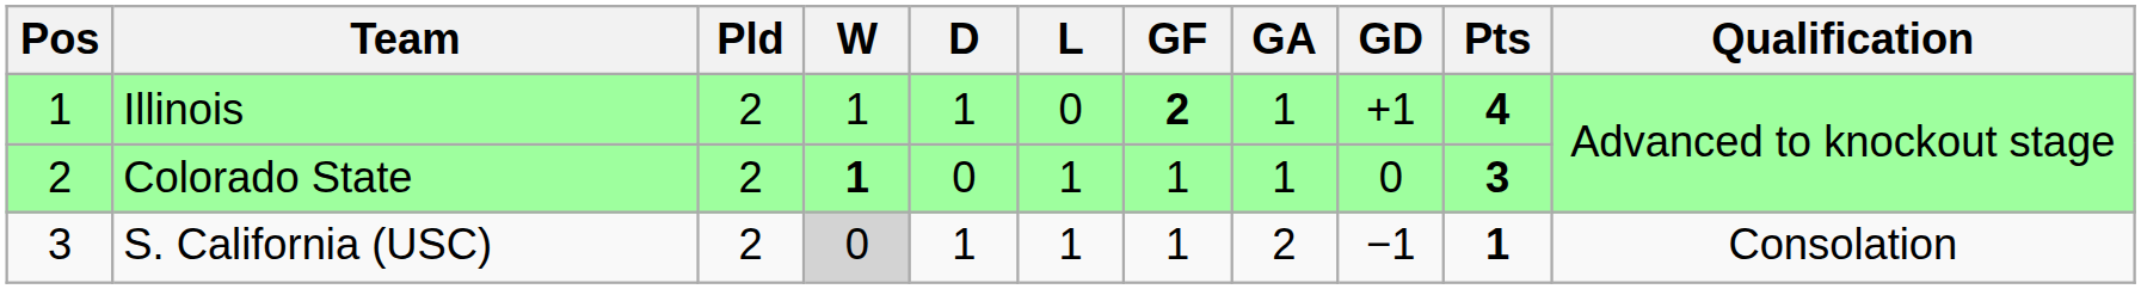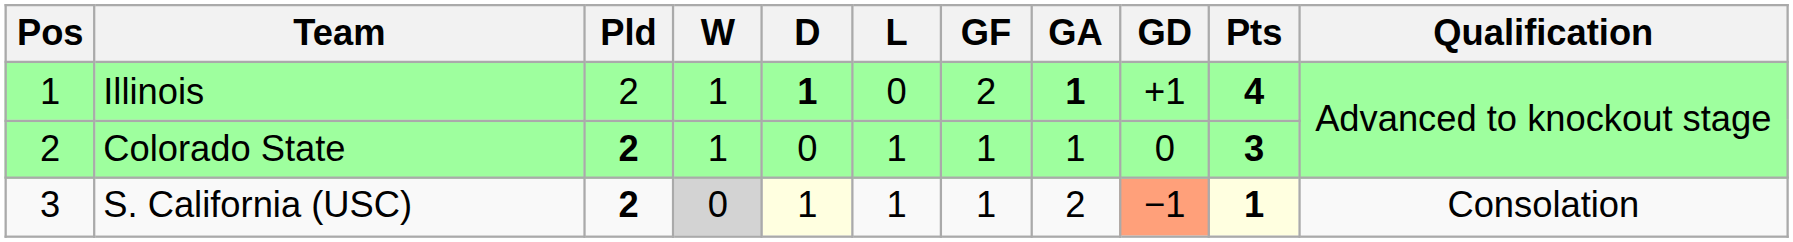Illinois | D: normal -> bold
Illinois | GF: bold -> normal
Illinois | GA: normal -> bold
Colorado State | Pld: normal -> bold
Colorado State | W: bold -> normal
S. California (USC) | Pld: normal -> bold
S. California (USC) | D: no background -> lightyellow background
S. California (USC) | GD: no background -> lightsalmon background
S. California (USC) | Pts: no background -> lightyellow background
